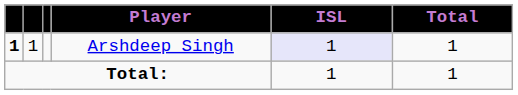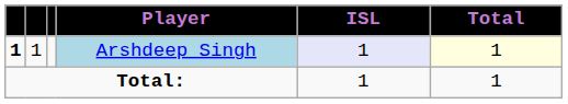row 2 | Player: no background -> lightblue background
row 2 | Total: no background -> lightyellow background
